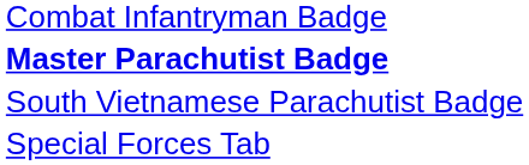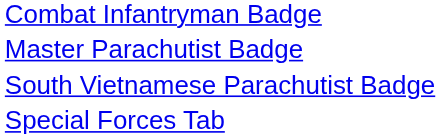row 2 | column 1: bold -> normal
